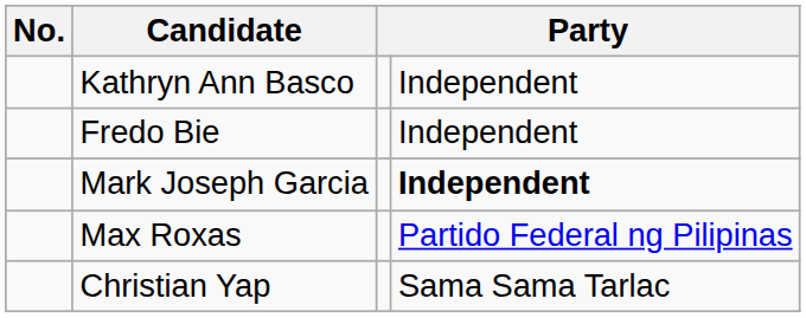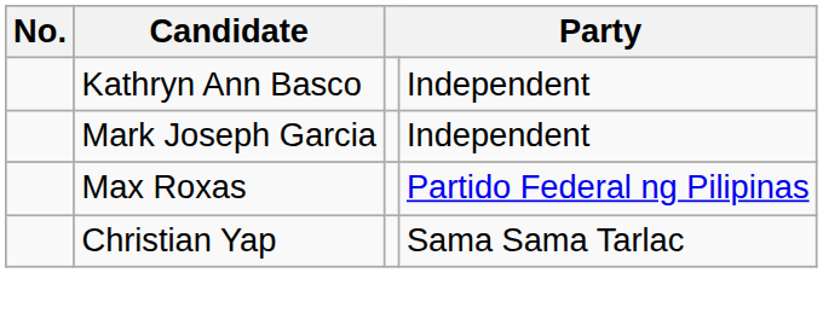- row: Fredo Bie | Independent
Mark Joseph Garcia | column 4: bold -> normal
